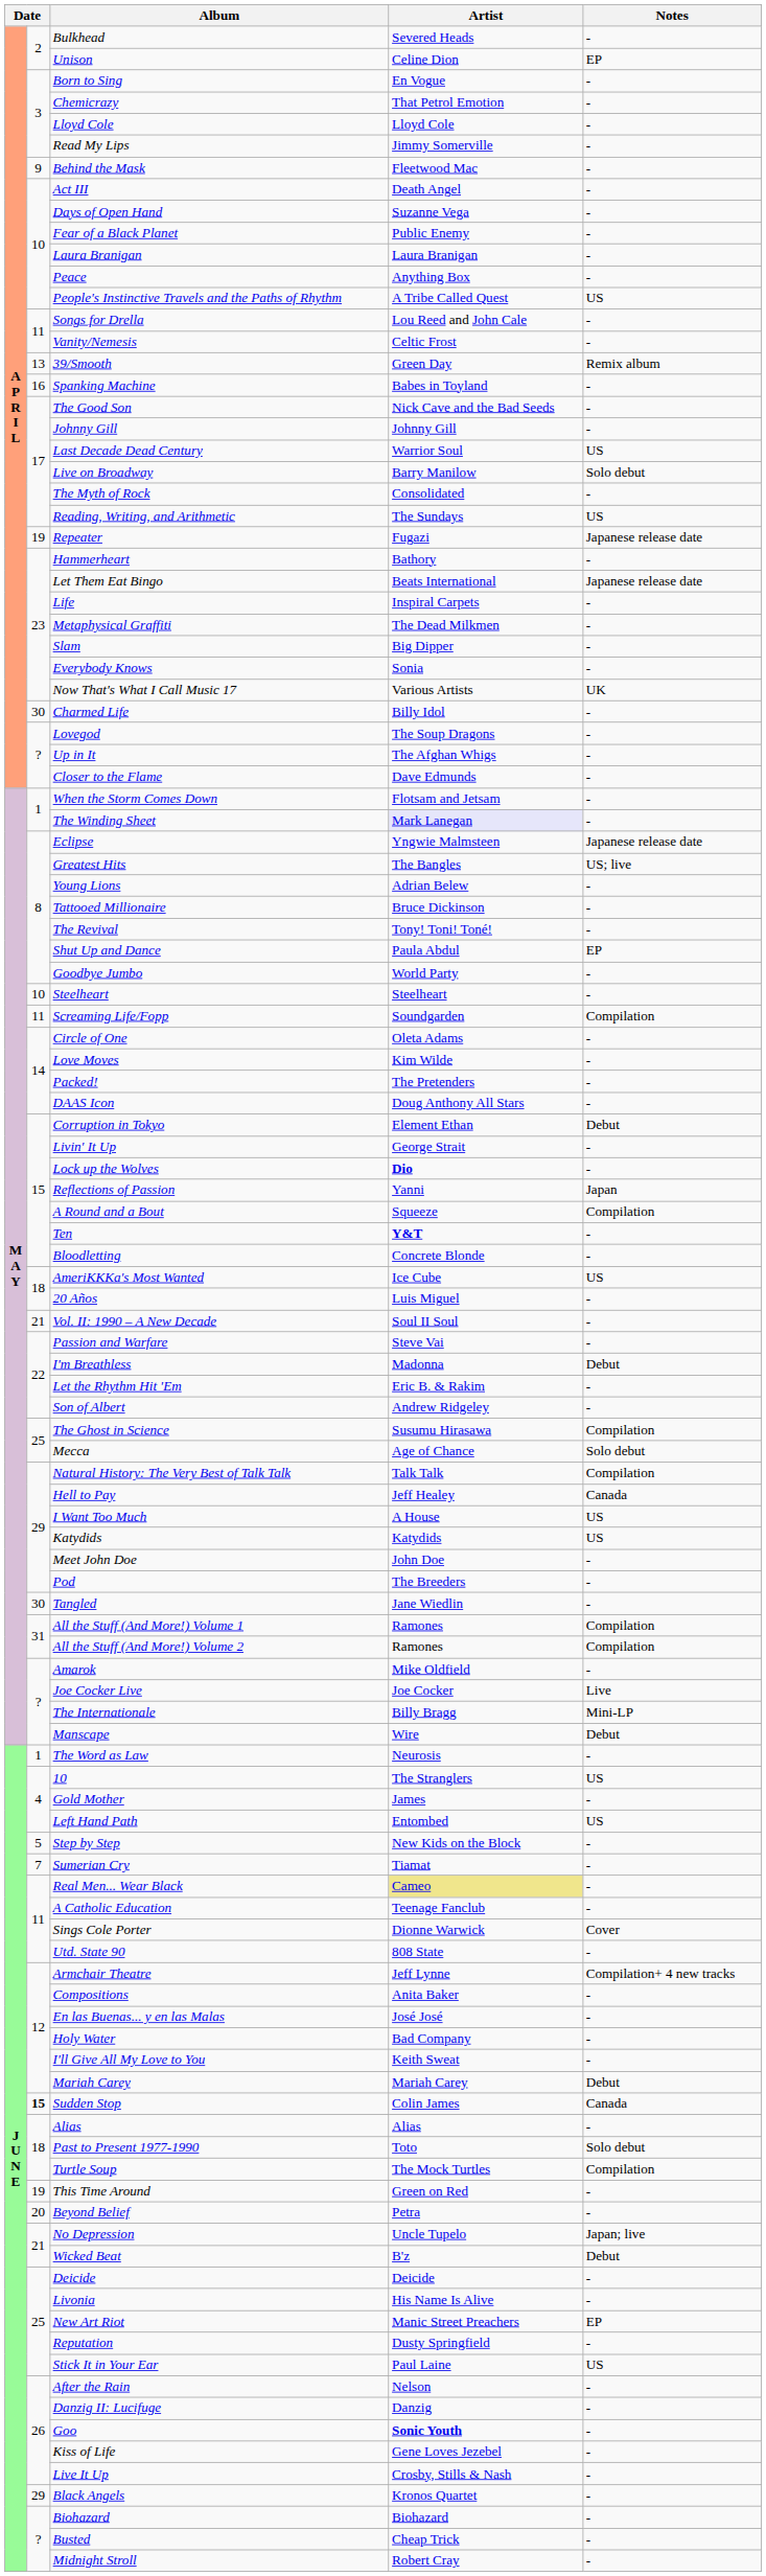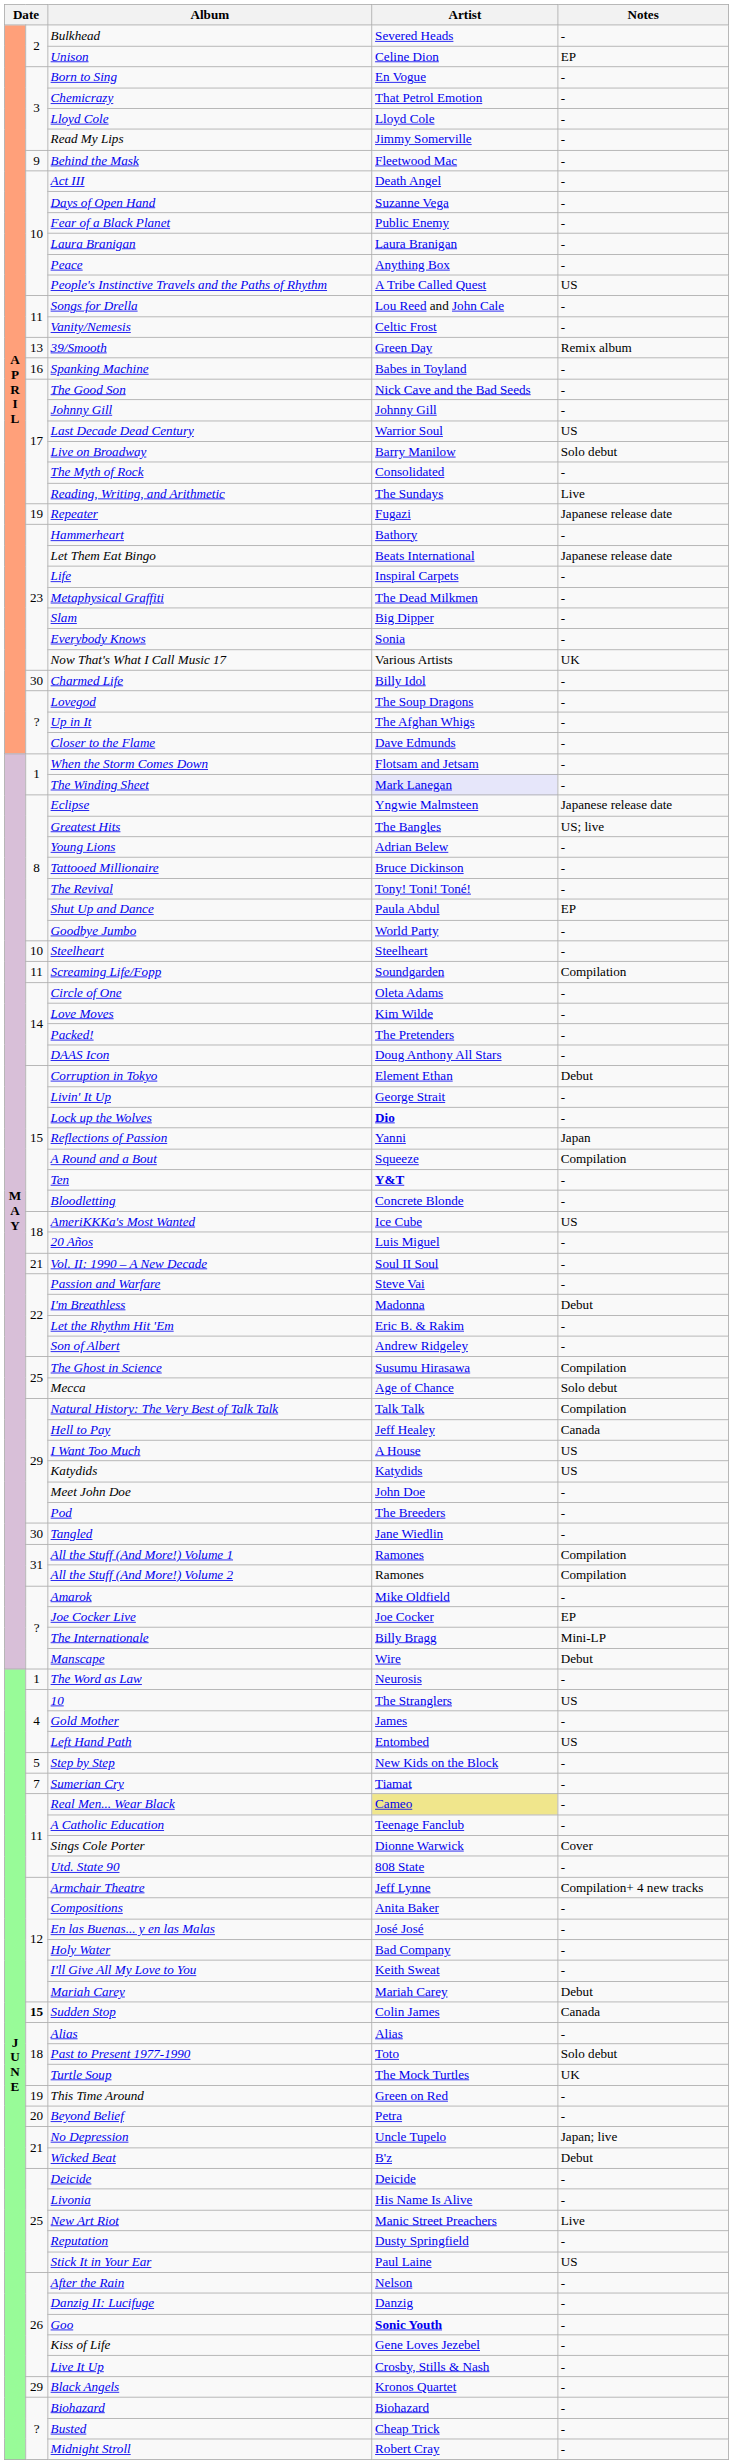Reading, Writing, and Arithmetic | Notes: US -> Live
Joe Cocker Live | Notes: Live -> EP
Turtle Soup | Notes: Compilation -> UK
New Art Riot | Notes: EP -> Live
